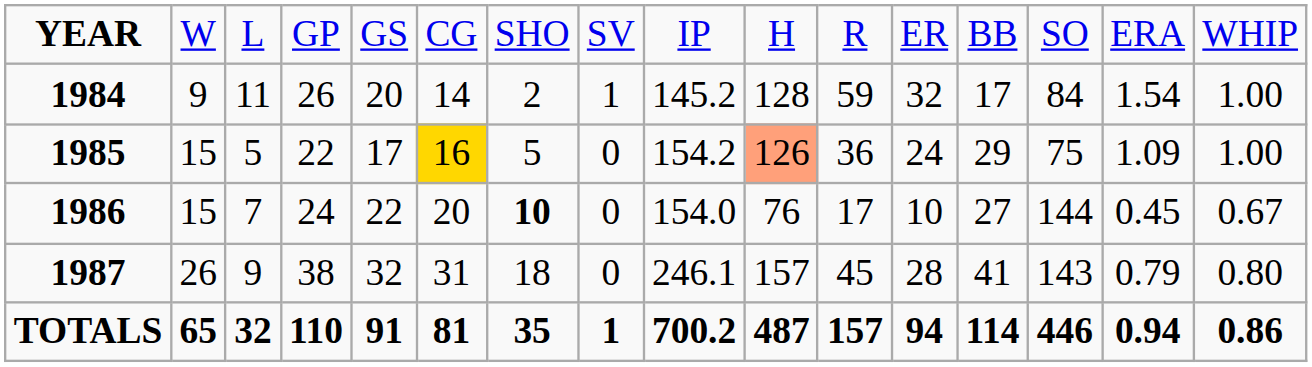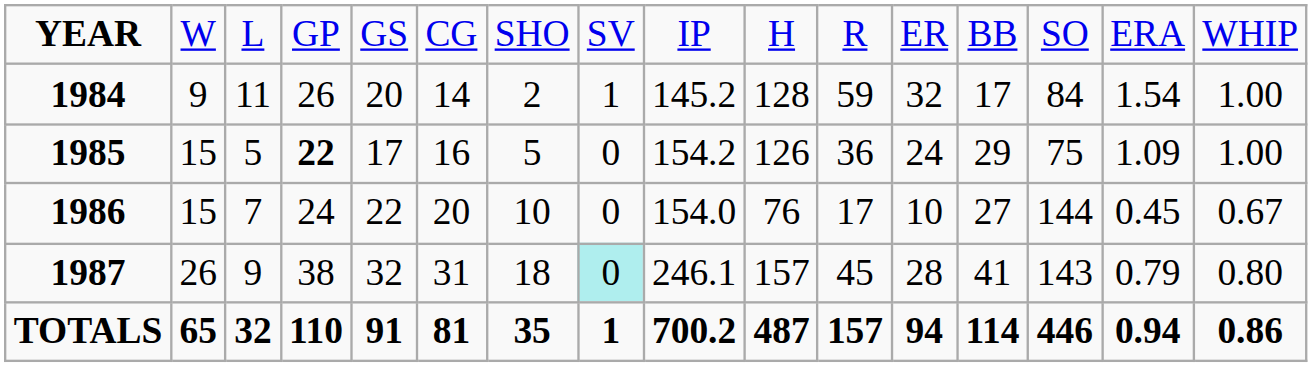1985 | column 4: normal -> bold
1985 | column 6: gold background -> no background
1985 | column 10: lightsalmon background -> no background
1986 | column 7: bold -> normal
1987 | column 8: no background -> paleturquoise background
